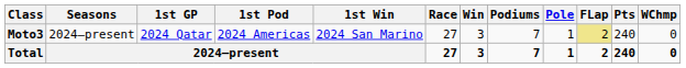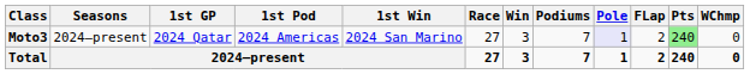Moto3 | Pole: no background -> lavender background
Moto3 | FLap: khaki background -> no background
Moto3 | Pts: no background -> lightgreen background
